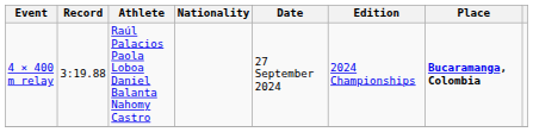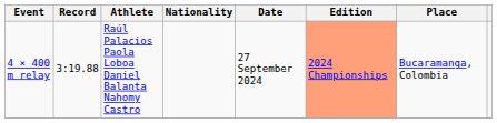4 × 400 m relay | Edition: no background -> lightsalmon background
4 × 400 m relay | Place: bold -> normal
